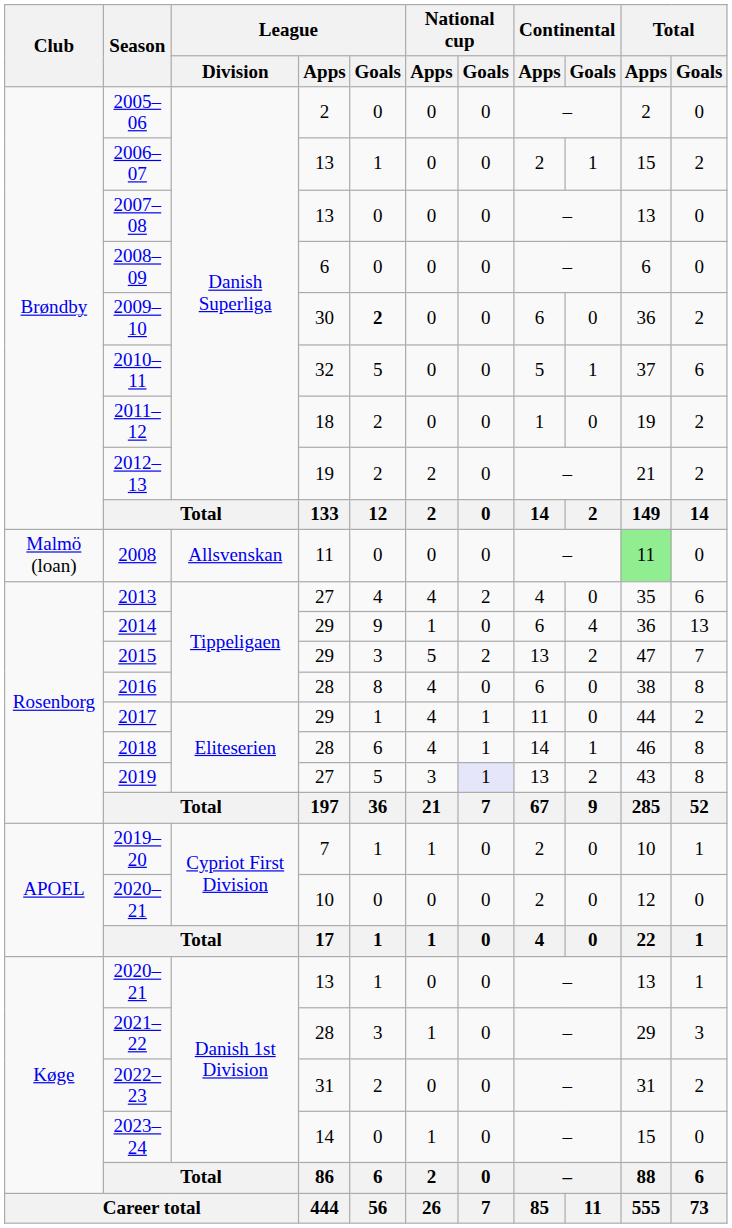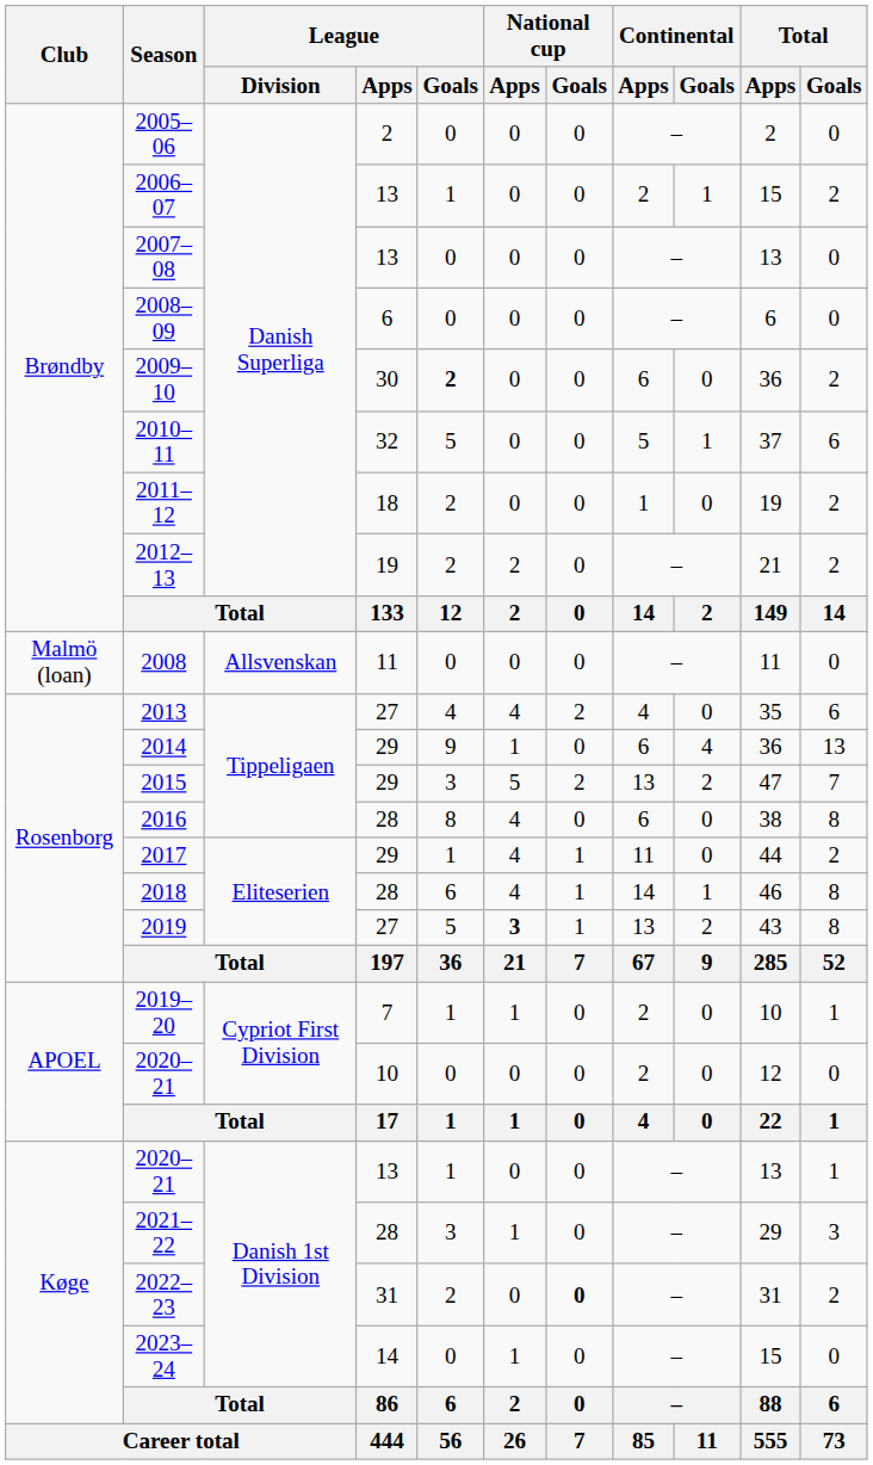2008 | Total / Apps: lightgreen background -> no background
2019 | National cup / Apps: normal -> bold
2019 | National cup / Goals: lavender background -> no background
2022–23 | National cup / Goals: normal -> bold
